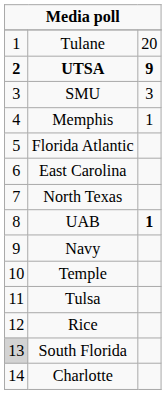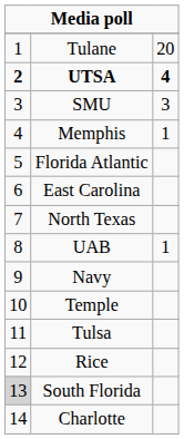UTSA | column 3: 9 -> 4
UAB | column 3: bold -> normal
